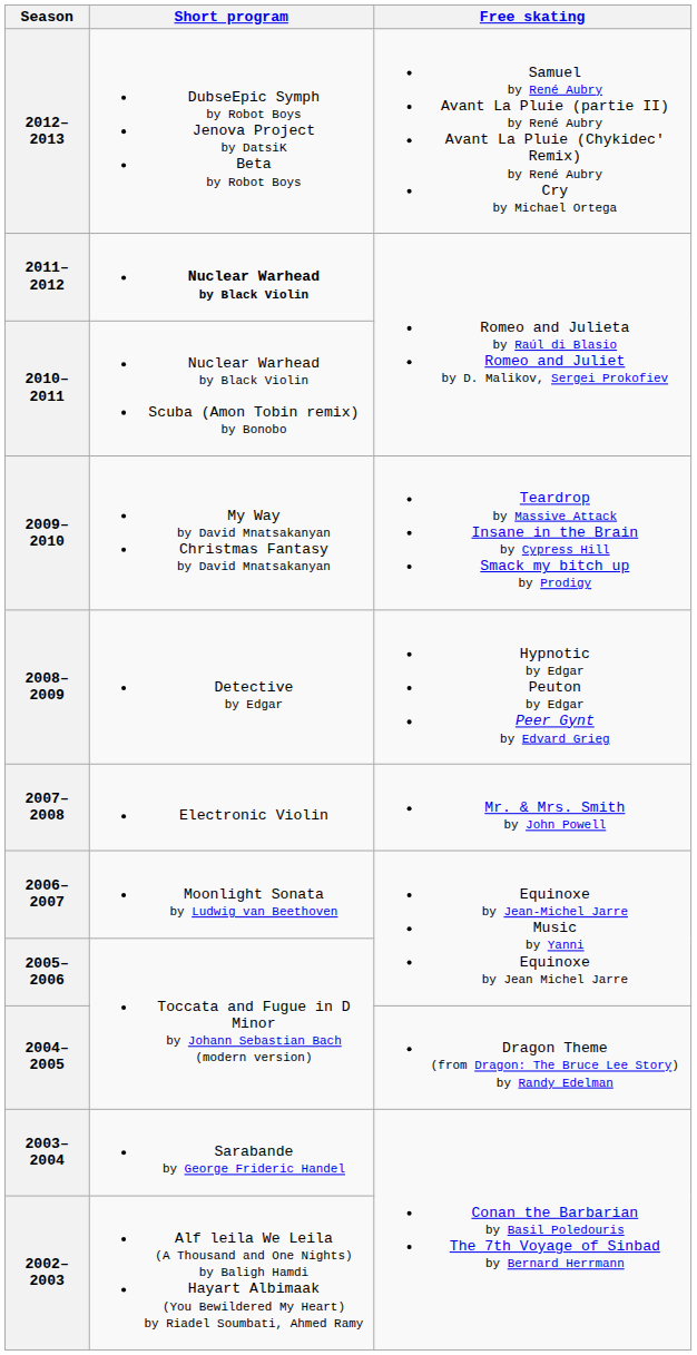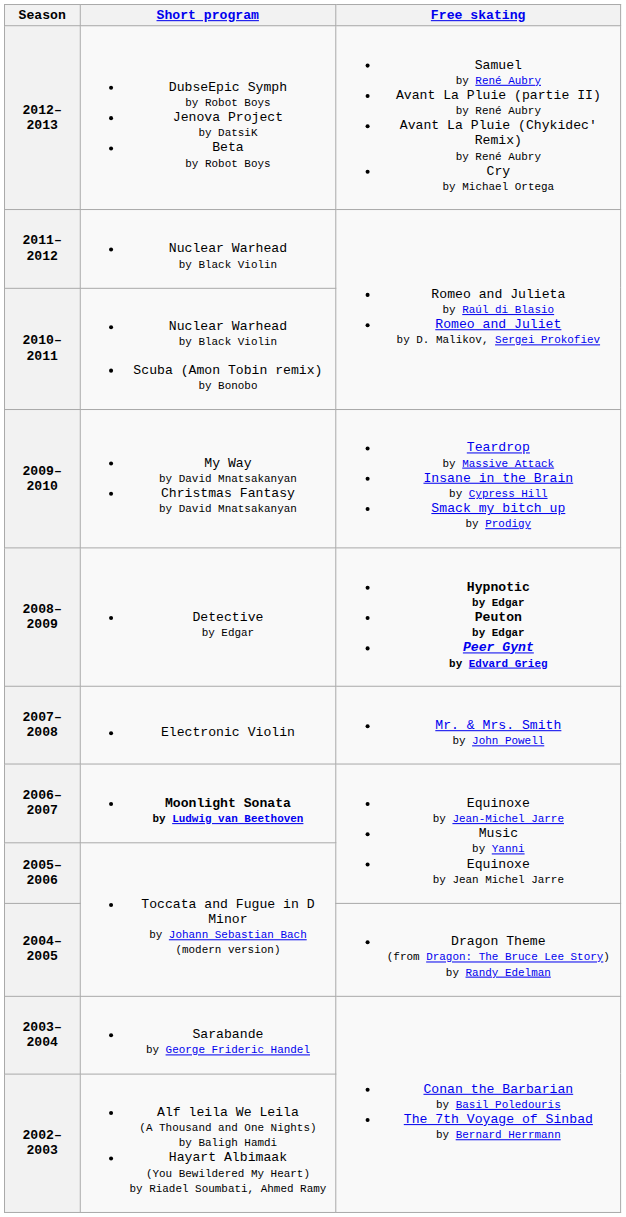2011–2012 | Short program: bold -> normal
2008–2009 | Free skating: normal -> bold
2006–2007 | Short program: normal -> bold
